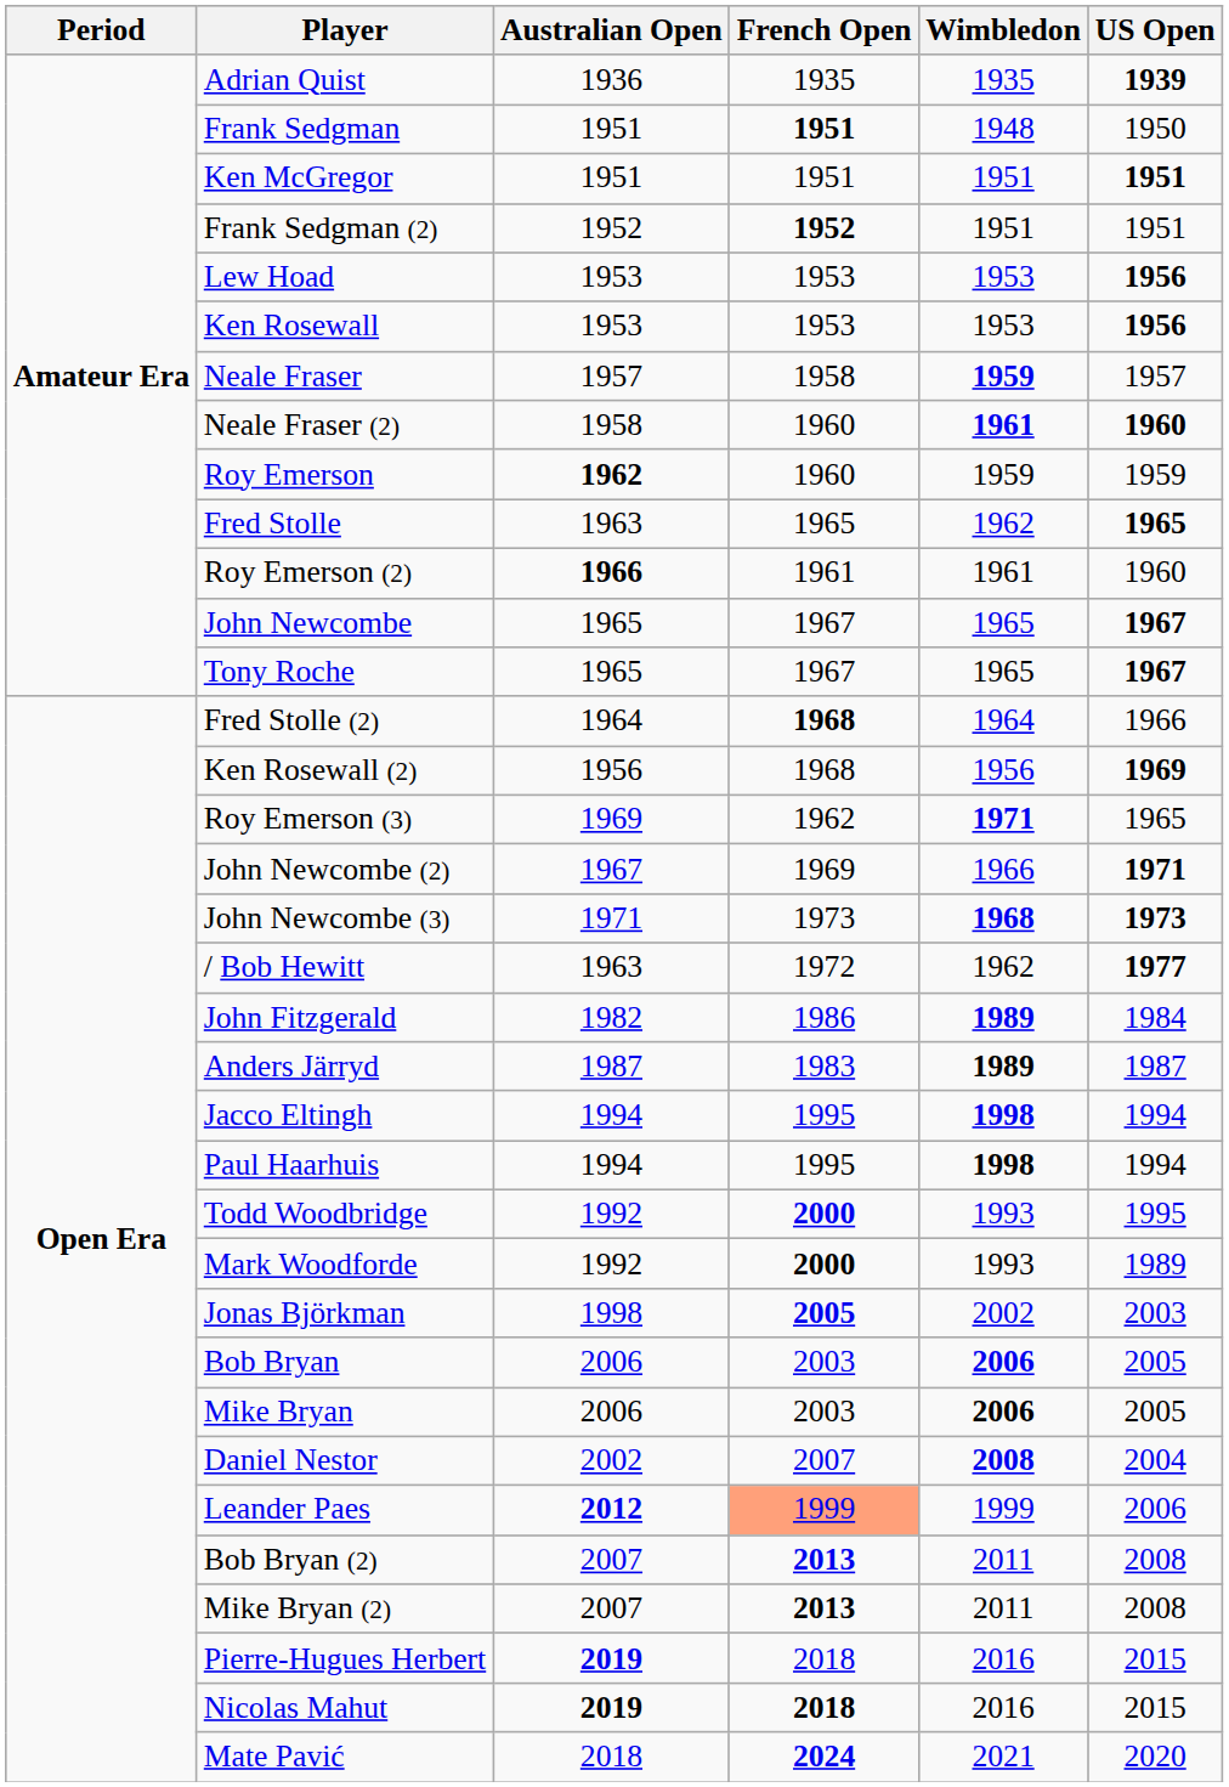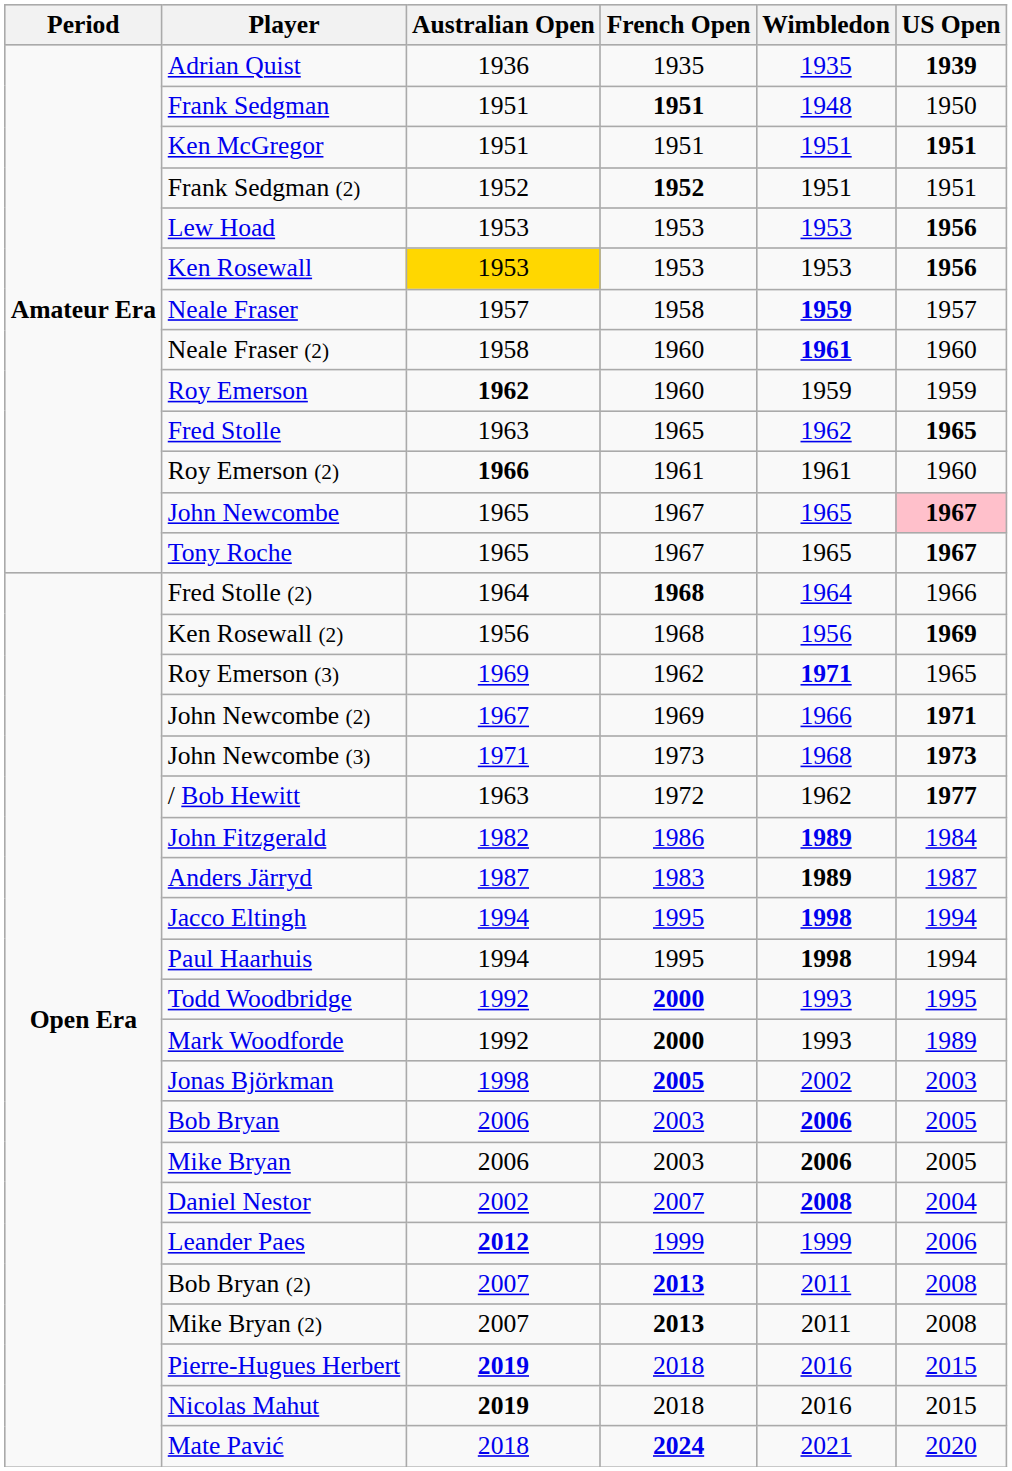Ken Rosewall | Australian Open: no background -> gold background
Neale Fraser (2) | US Open: bold -> normal
John Newcombe | US Open: no background -> pink background
John Newcombe (3) | Wimbledon: bold -> normal
Leander Paes | French Open: lightsalmon background -> no background
Nicolas Mahut | French Open: bold -> normal
